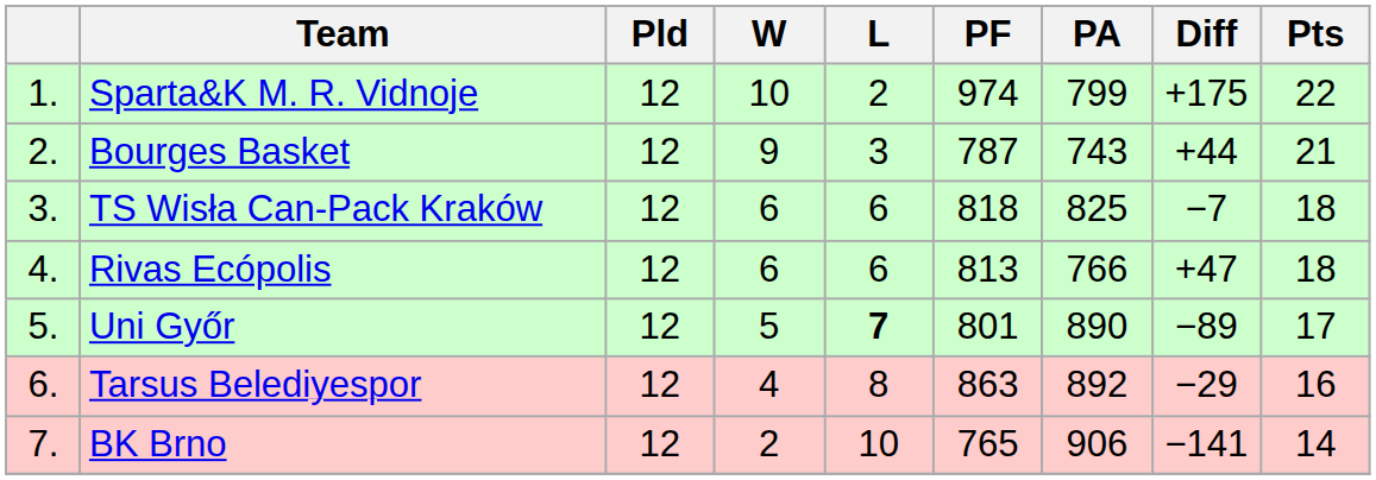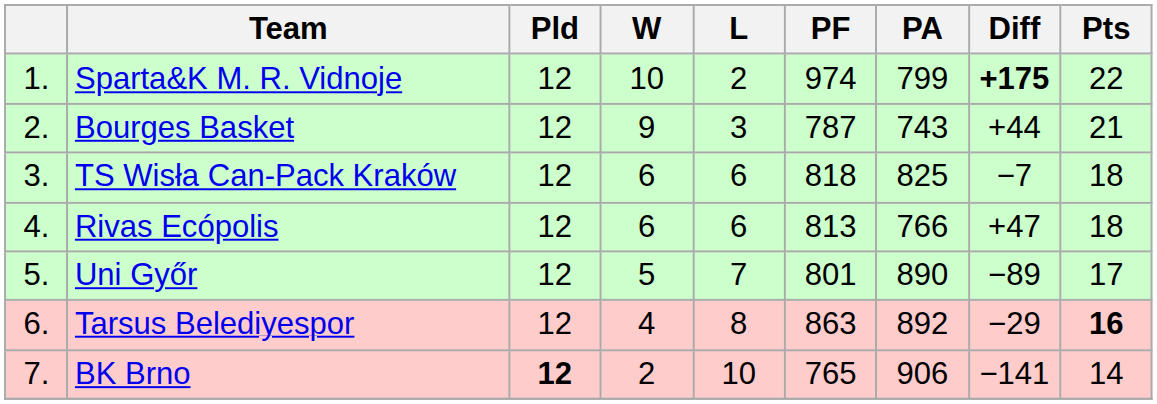Sparta&K M. R. Vidnoje | Diff: normal -> bold
Uni Győr | L: bold -> normal
Tarsus Belediyespor | Pts: normal -> bold
BK Brno | Pld: normal -> bold
